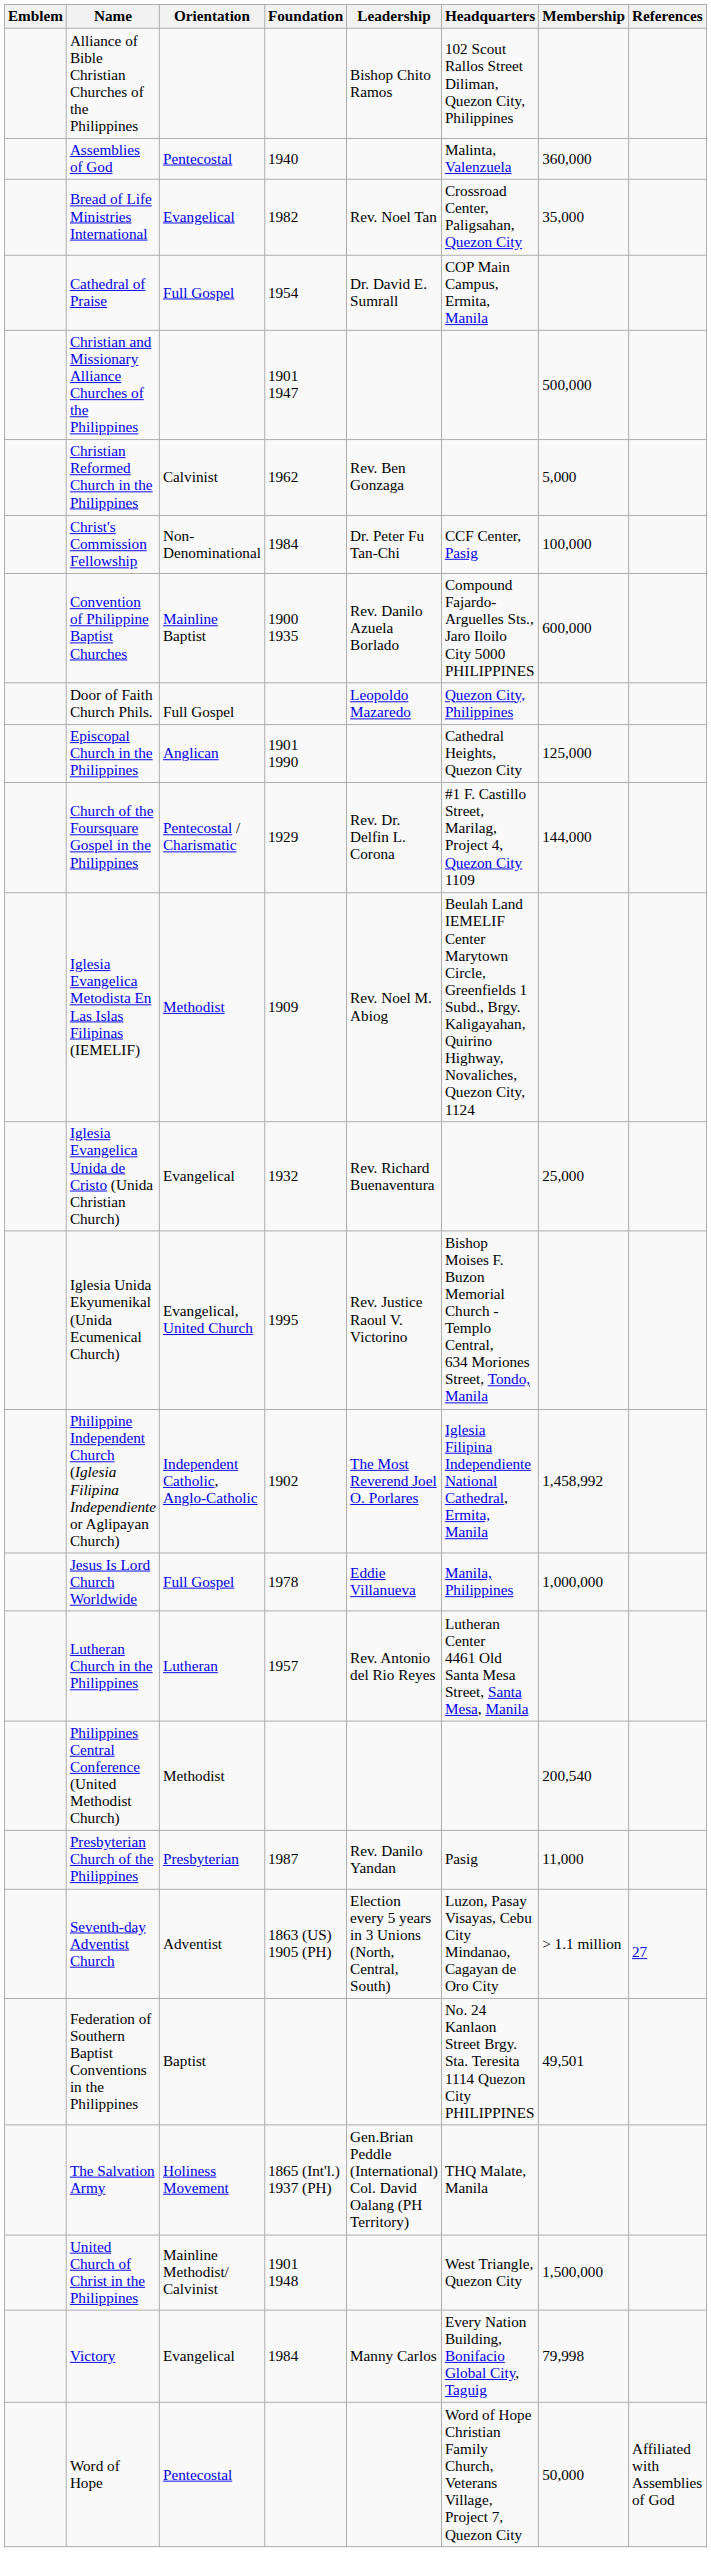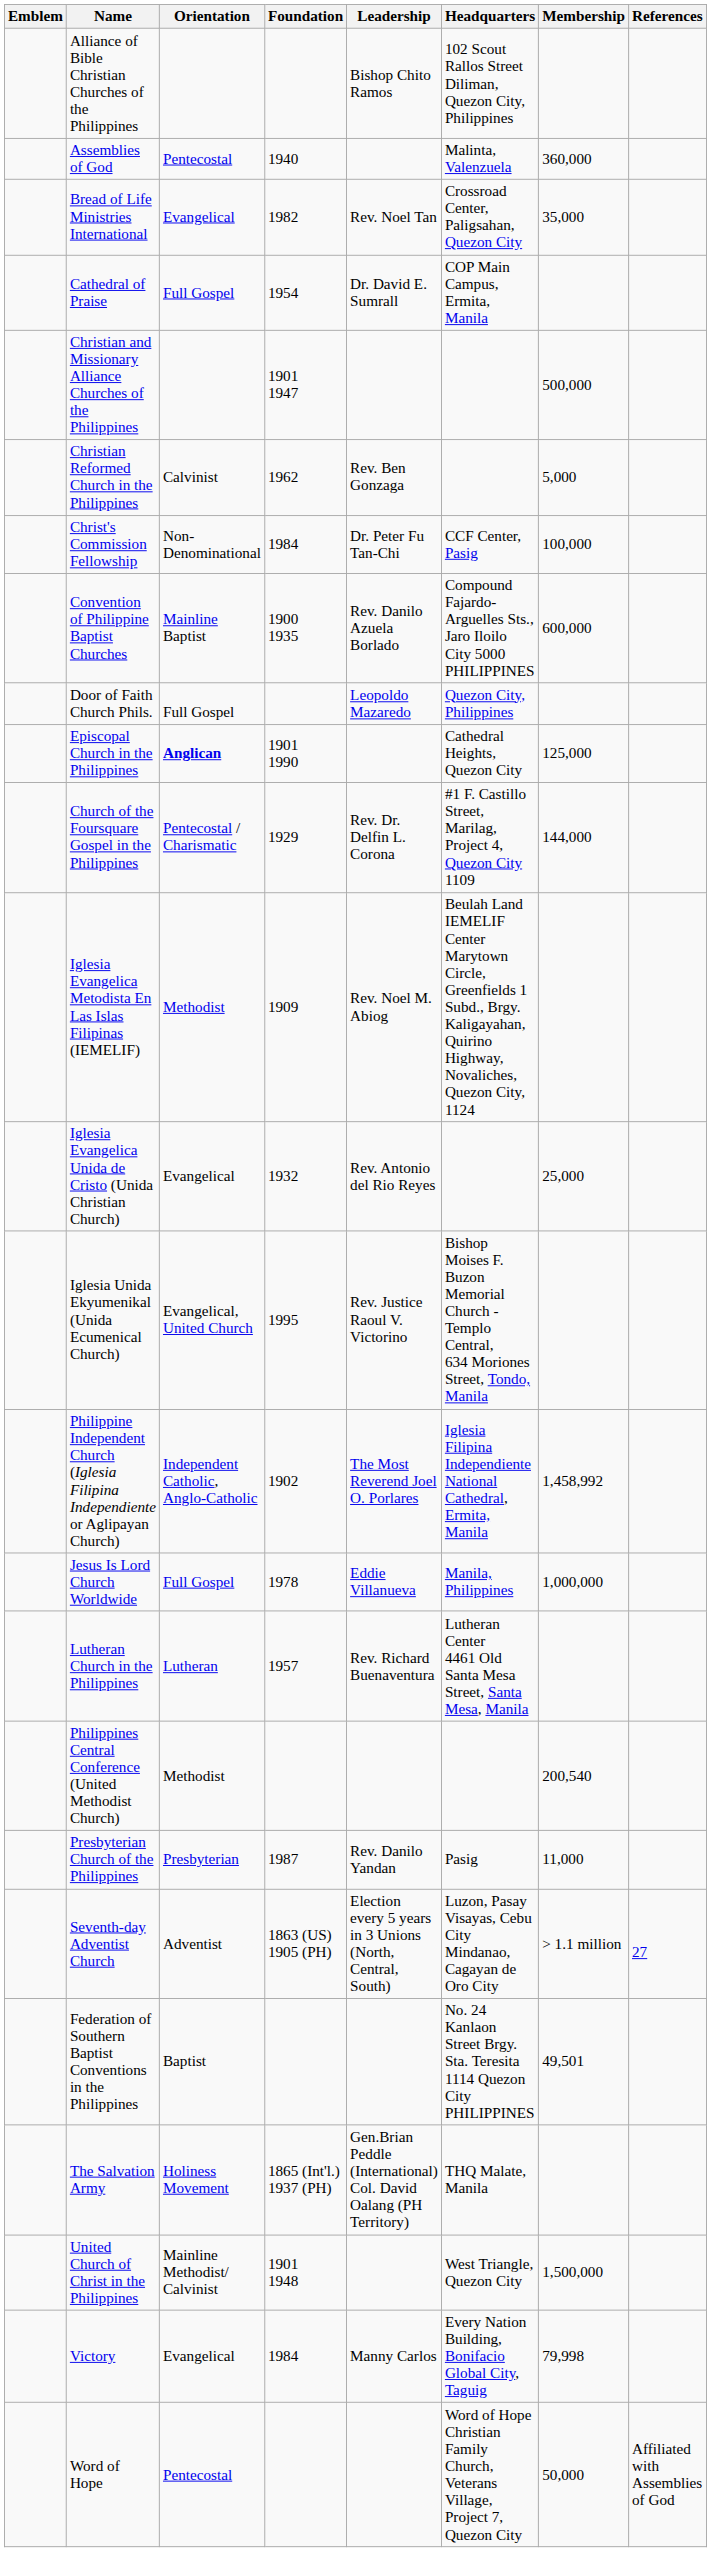Episcopal Church in the Philippines | Orientation: normal -> bold
Iglesia Evangelica Unida de Cristo (Unida Christian Church) | Leadership: Rev. Richard Buenaventura -> Rev. Antonio del Rio Reyes
Lutheran Church in the Philippines | Leadership: Rev. Antonio del Rio Reyes -> Rev. Richard Buenaventura
